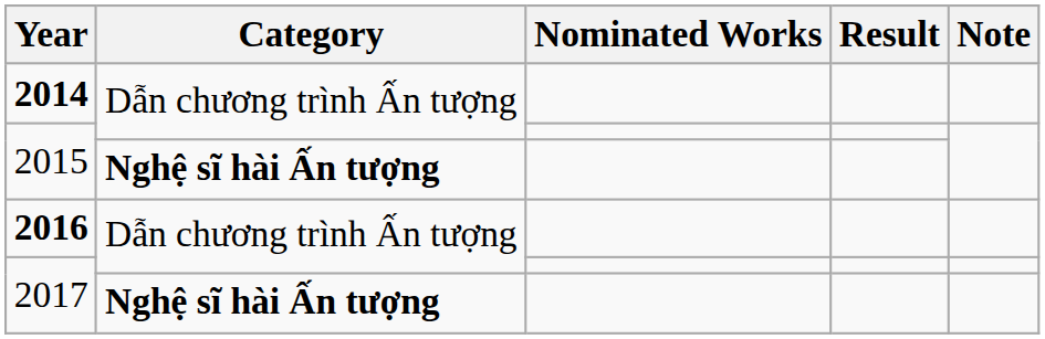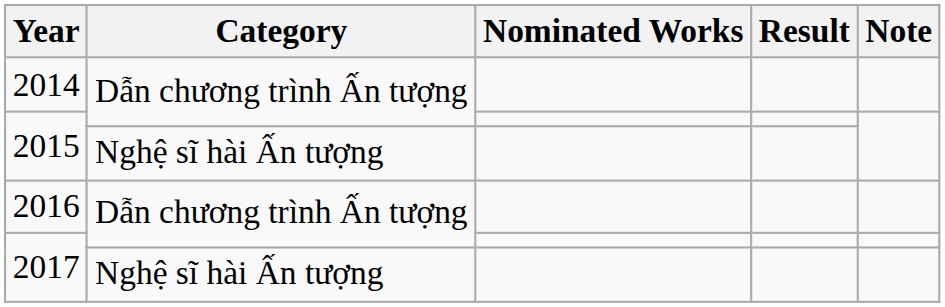2014 | Year: bold -> normal
2015 / Nghệ sĩ hài Ấn tượng | Category: bold -> normal
2016 | Year: bold -> normal
2017 / Nghệ sĩ hài Ấn tượng | Category: bold -> normal
